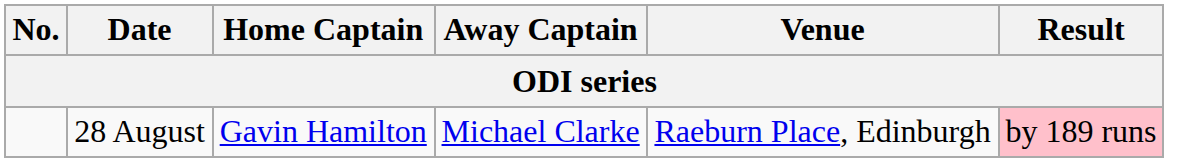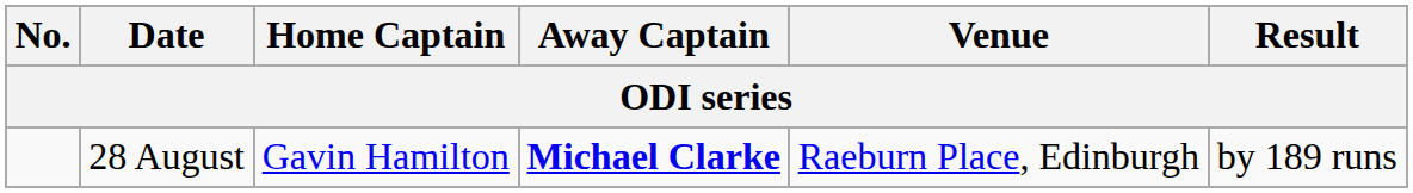28 August | Away Captain: normal -> bold
28 August | Result: pink background -> no background
